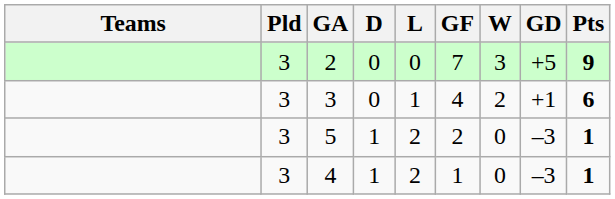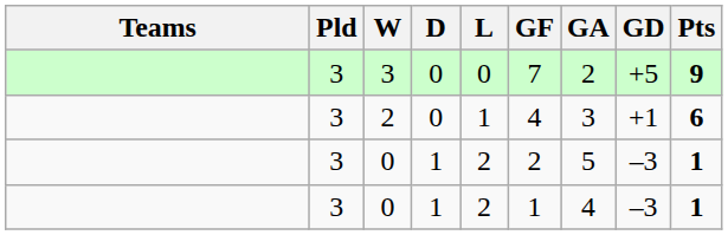columns swapped: W <-> GA
